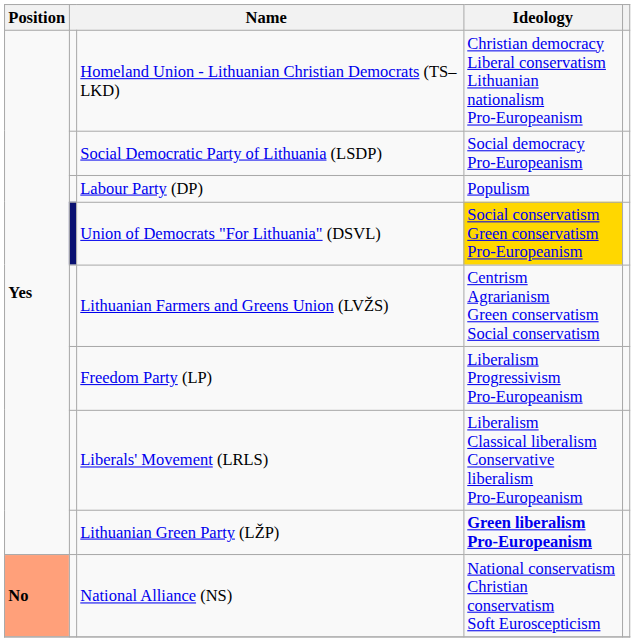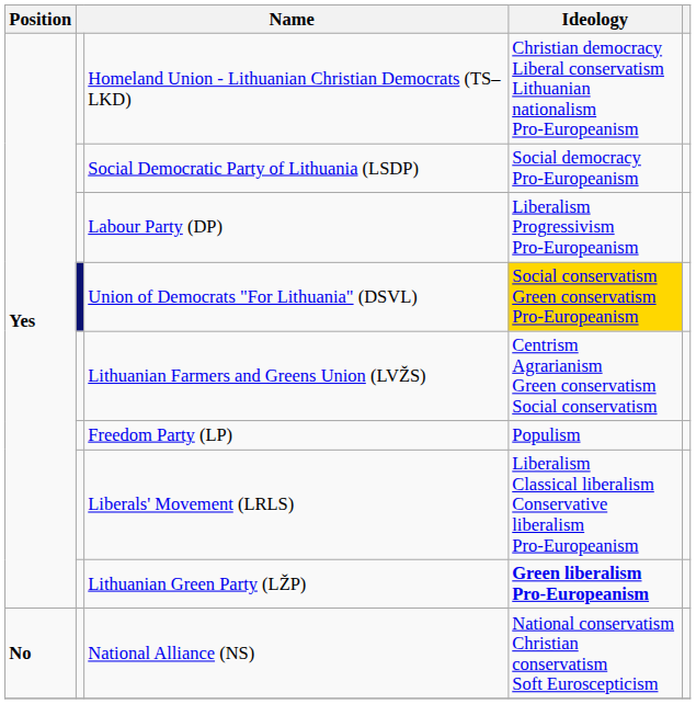Labour Party (DP) | Ideology: Populism -> Liberalism Progressivism Pro-Europeanism
Freedom Party (LP) | Ideology: Liberalism Progressivism Pro-Europeanism -> Populism
National Alliance (NS) | Position: lightsalmon background -> no background
